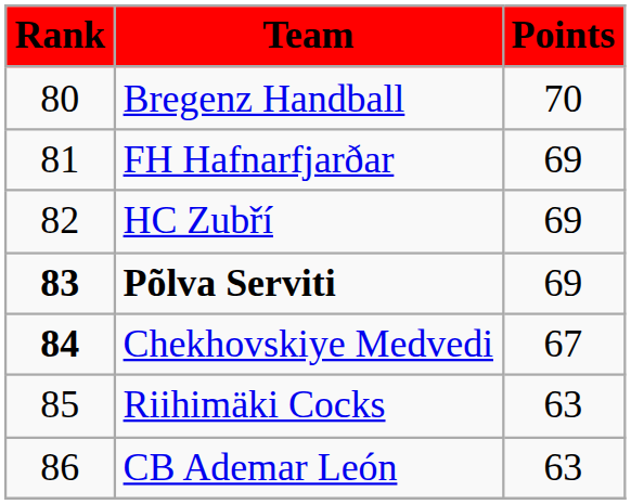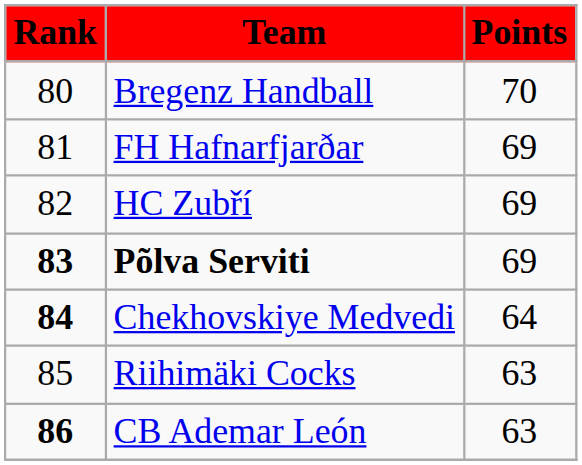Chekhovskiye Medvedi | Points: 67 -> 64
CB Ademar León | Rank: normal -> bold
